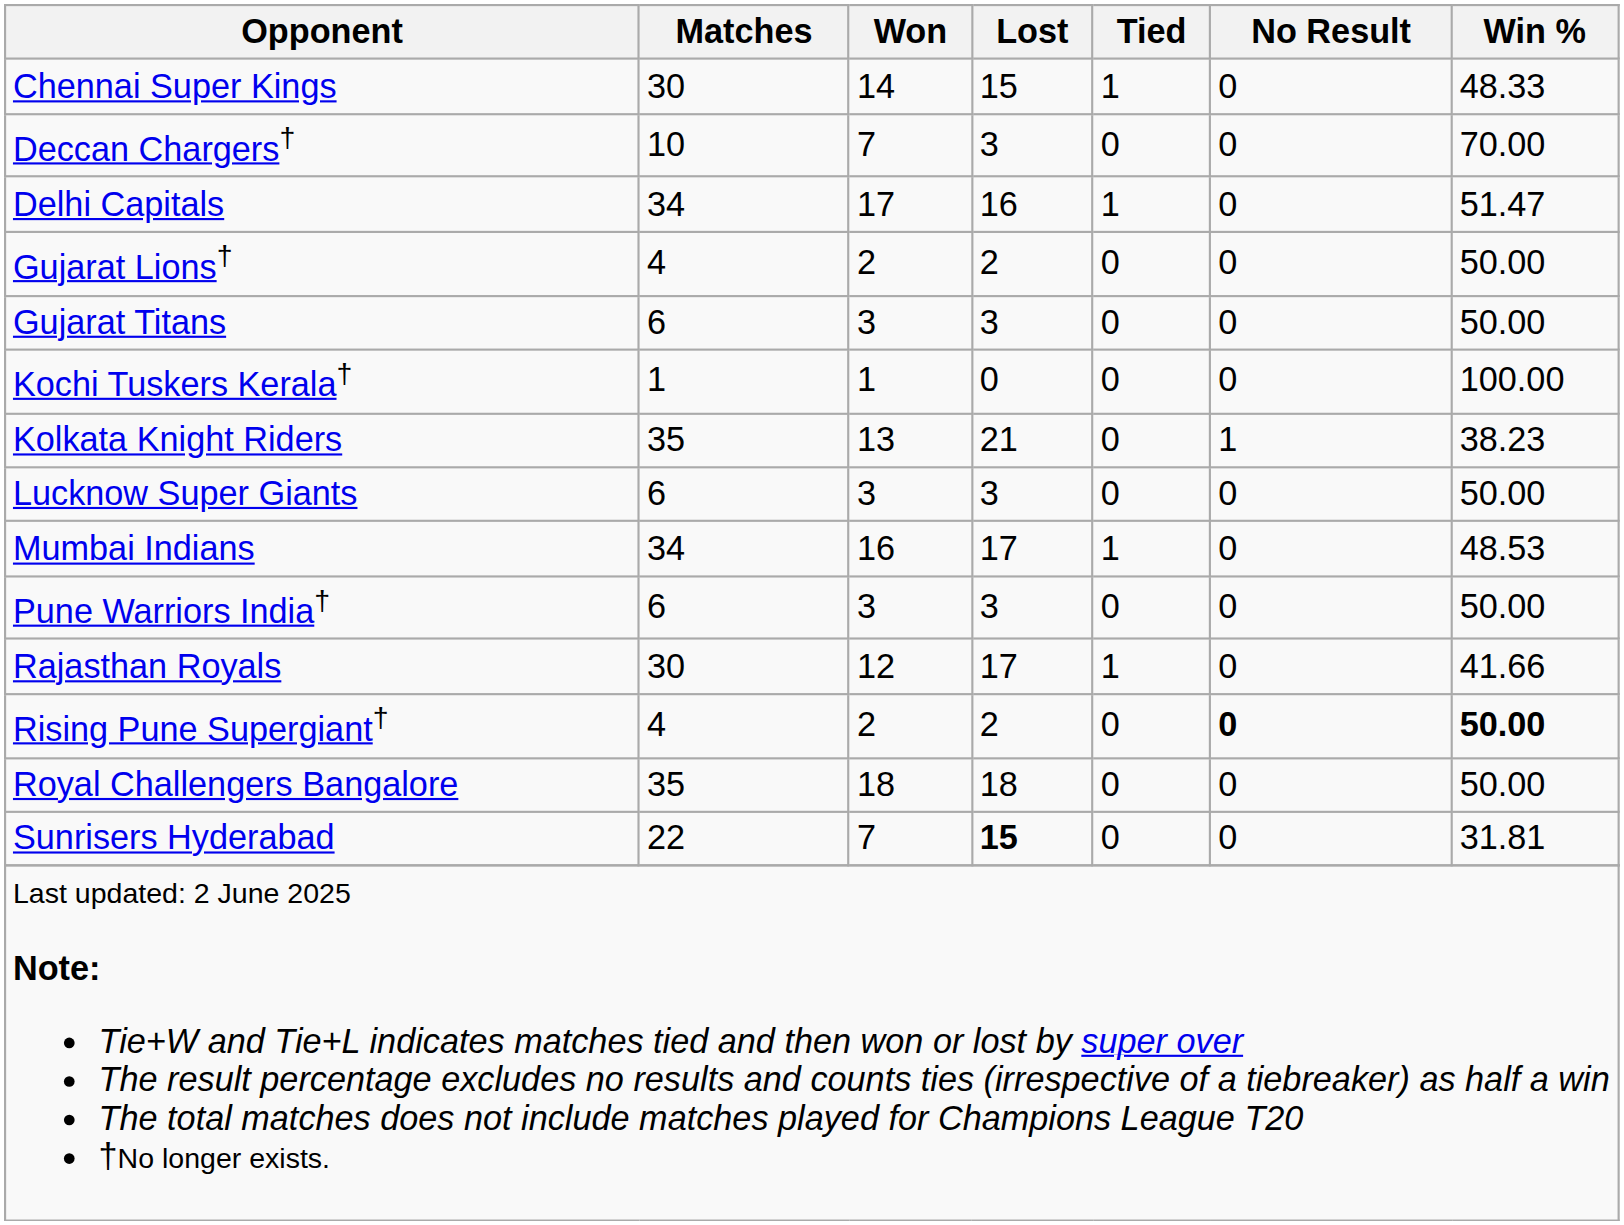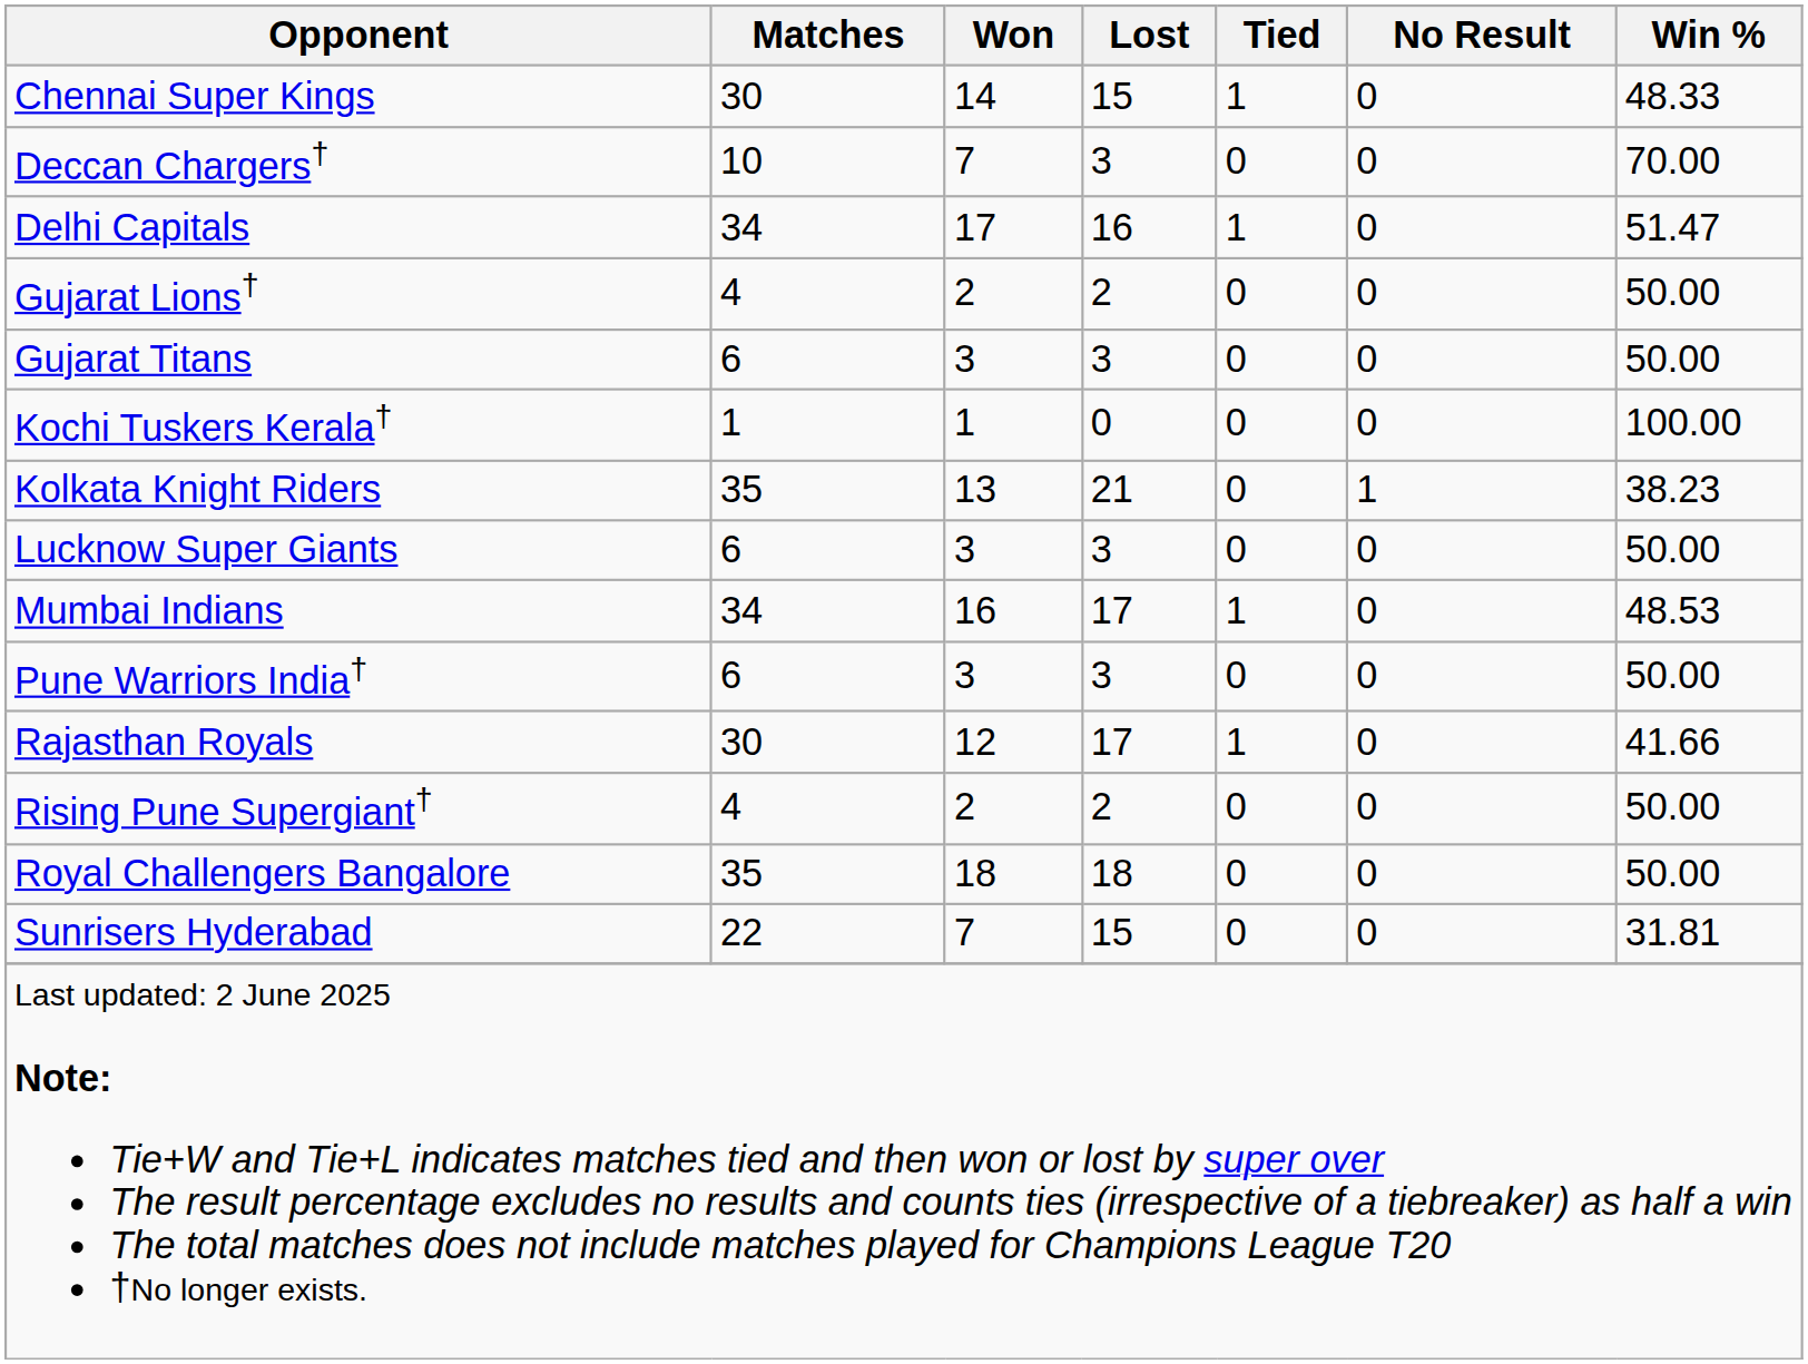Rising Pune Supergiant† | No Result: bold -> normal
Rising Pune Supergiant† | Win %: bold -> normal
Sunrisers Hyderabad | Lost: bold -> normal
